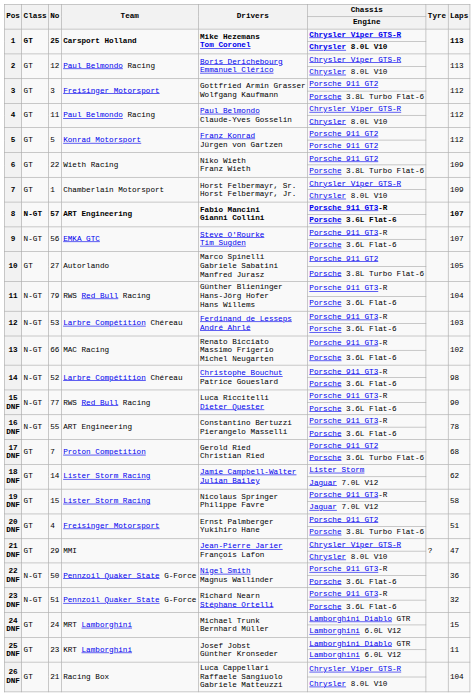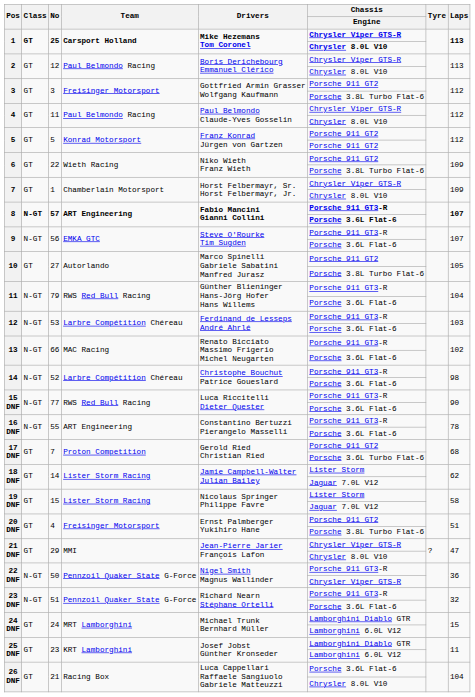row 39 | Chassis / Engine: Porsche 911 GT3-R -> Lister Storm
row 46 | Chassis / Engine: Porsche 3.6L Flat-6 -> Chrysler Viper GTS-R
row 53 | Chassis / Engine: Chrysler Viper GTS-R -> Porsche 3.6L Flat-6
